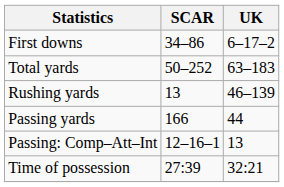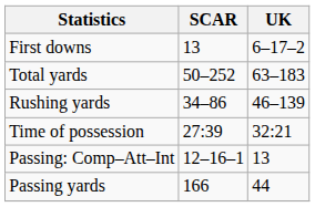First downs | SCAR: 34–86 -> 13
Rushing yards | SCAR: 13 -> 34–86
rows swapped: Passing yards <-> Time of possession
